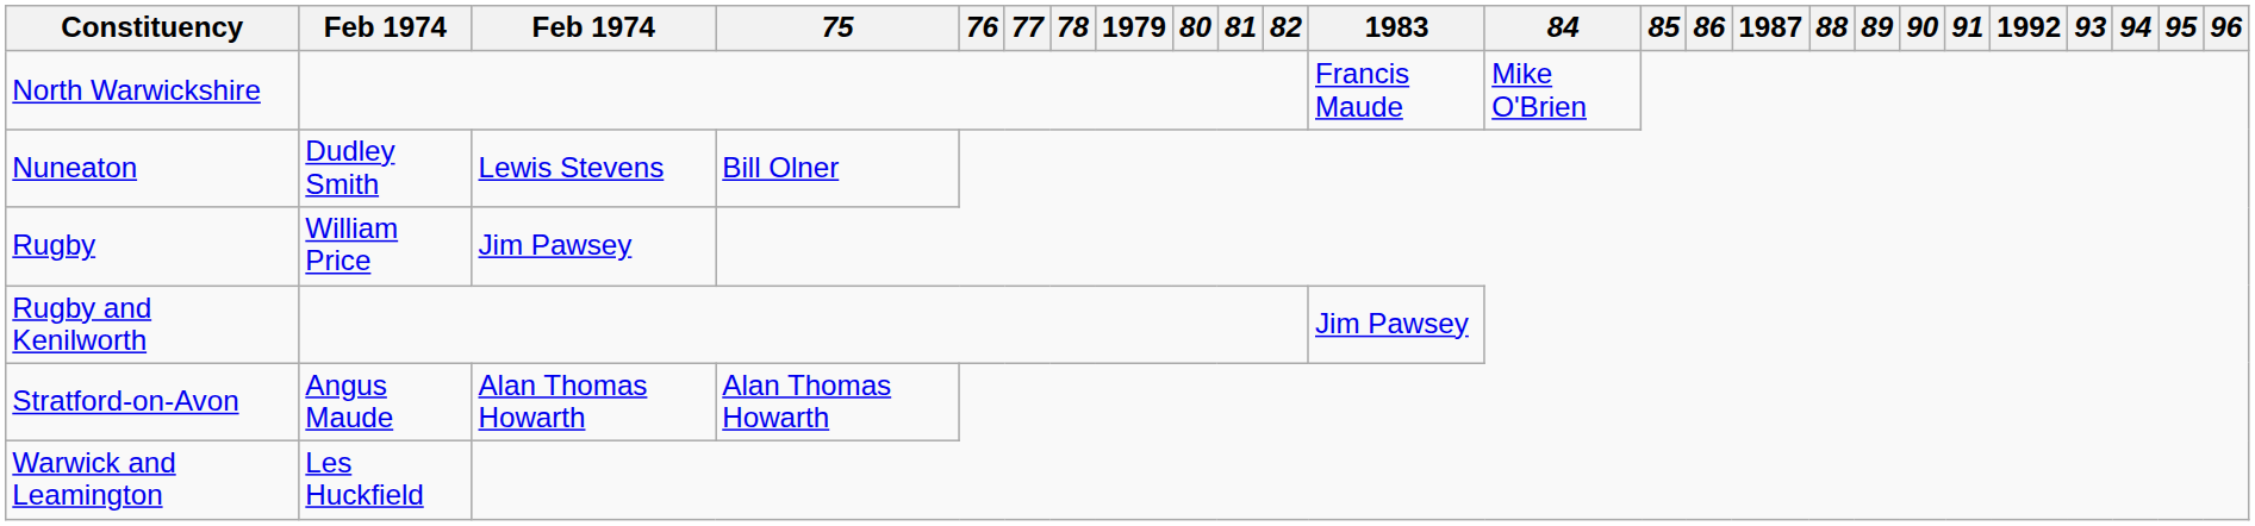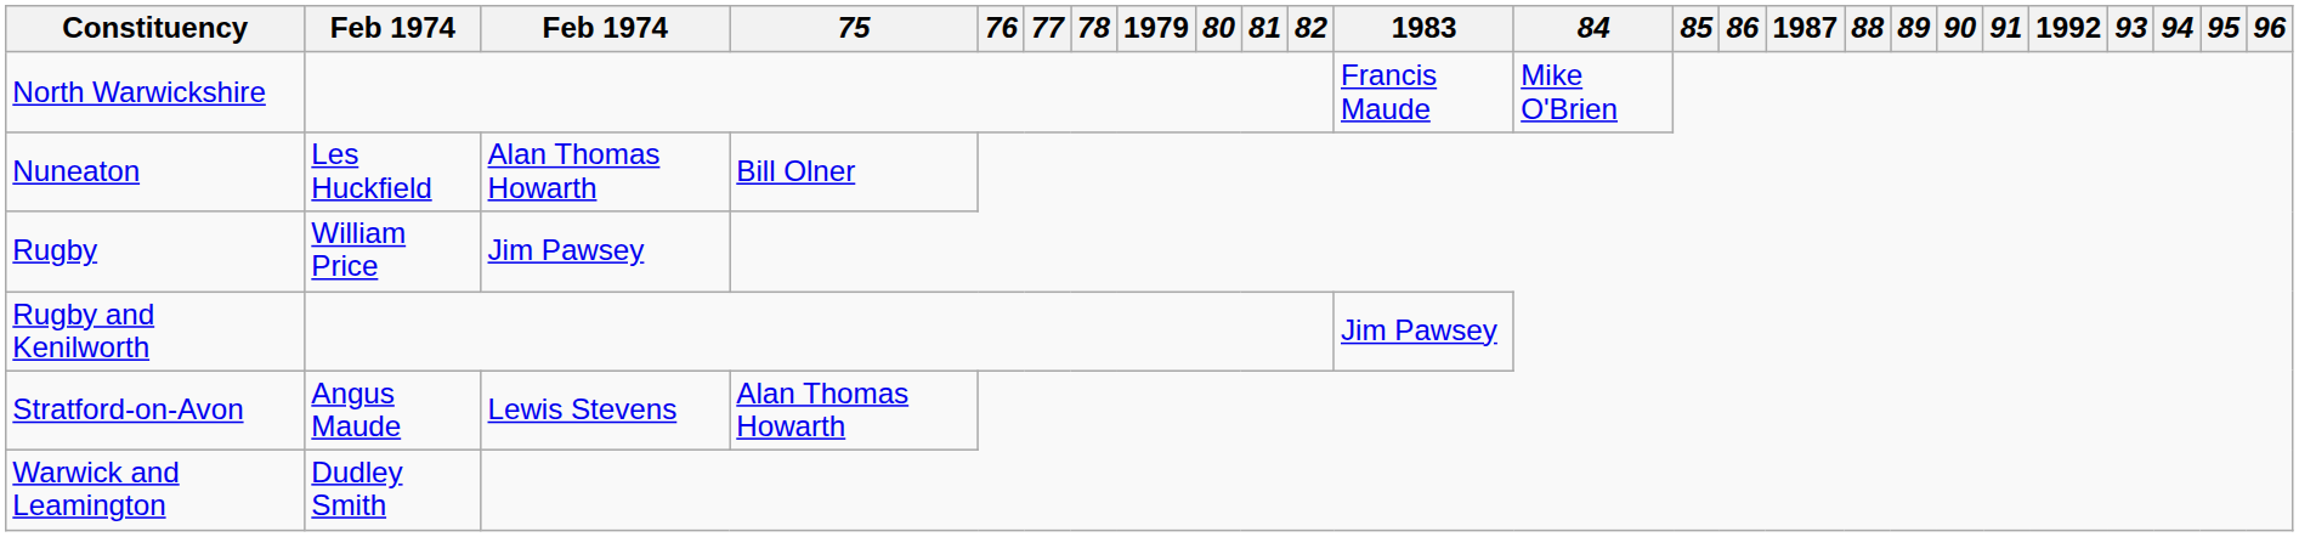Nuneaton | column 2: Dudley Smith -> Les Huckfield
Nuneaton | column 3: Lewis Stevens -> Alan Thomas Howarth
Stratford-on-Avon | column 3: Alan Thomas Howarth -> Lewis Stevens
Warwick and Leamington | column 2: Les Huckfield -> Dudley Smith
